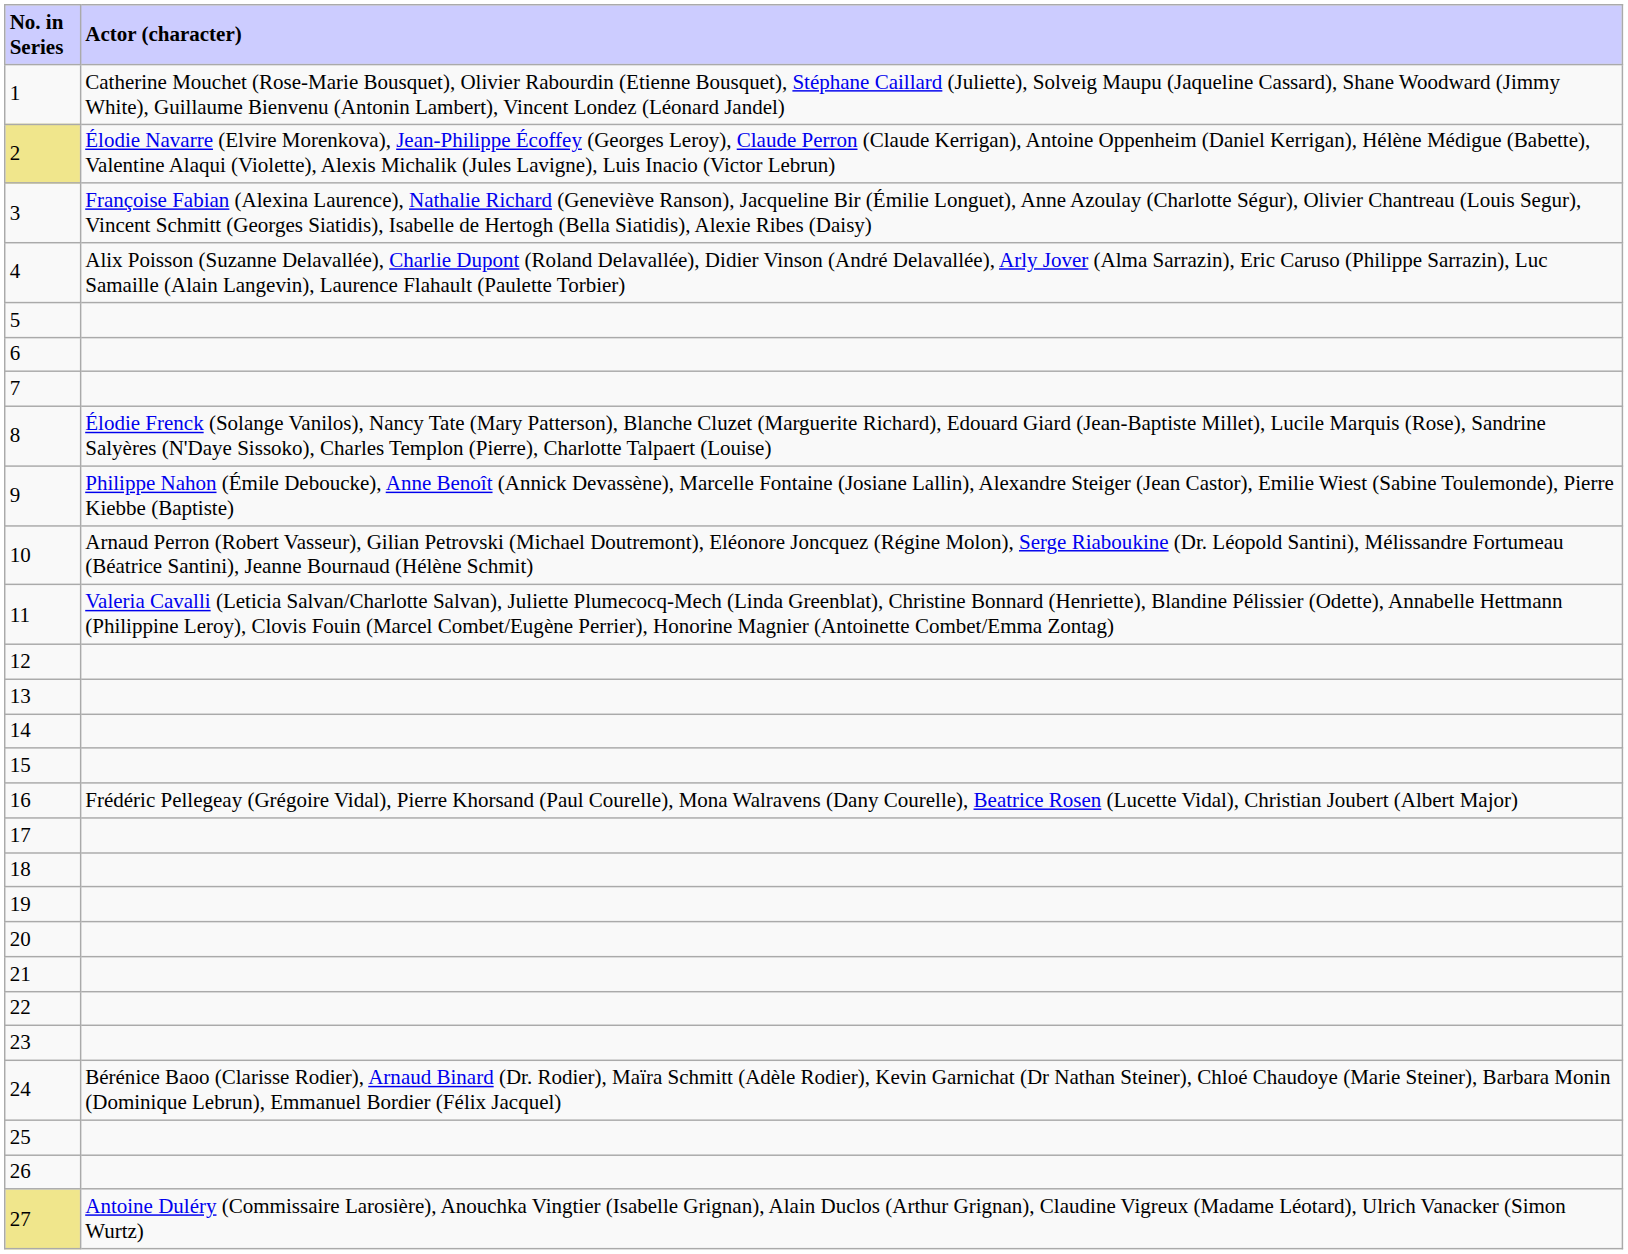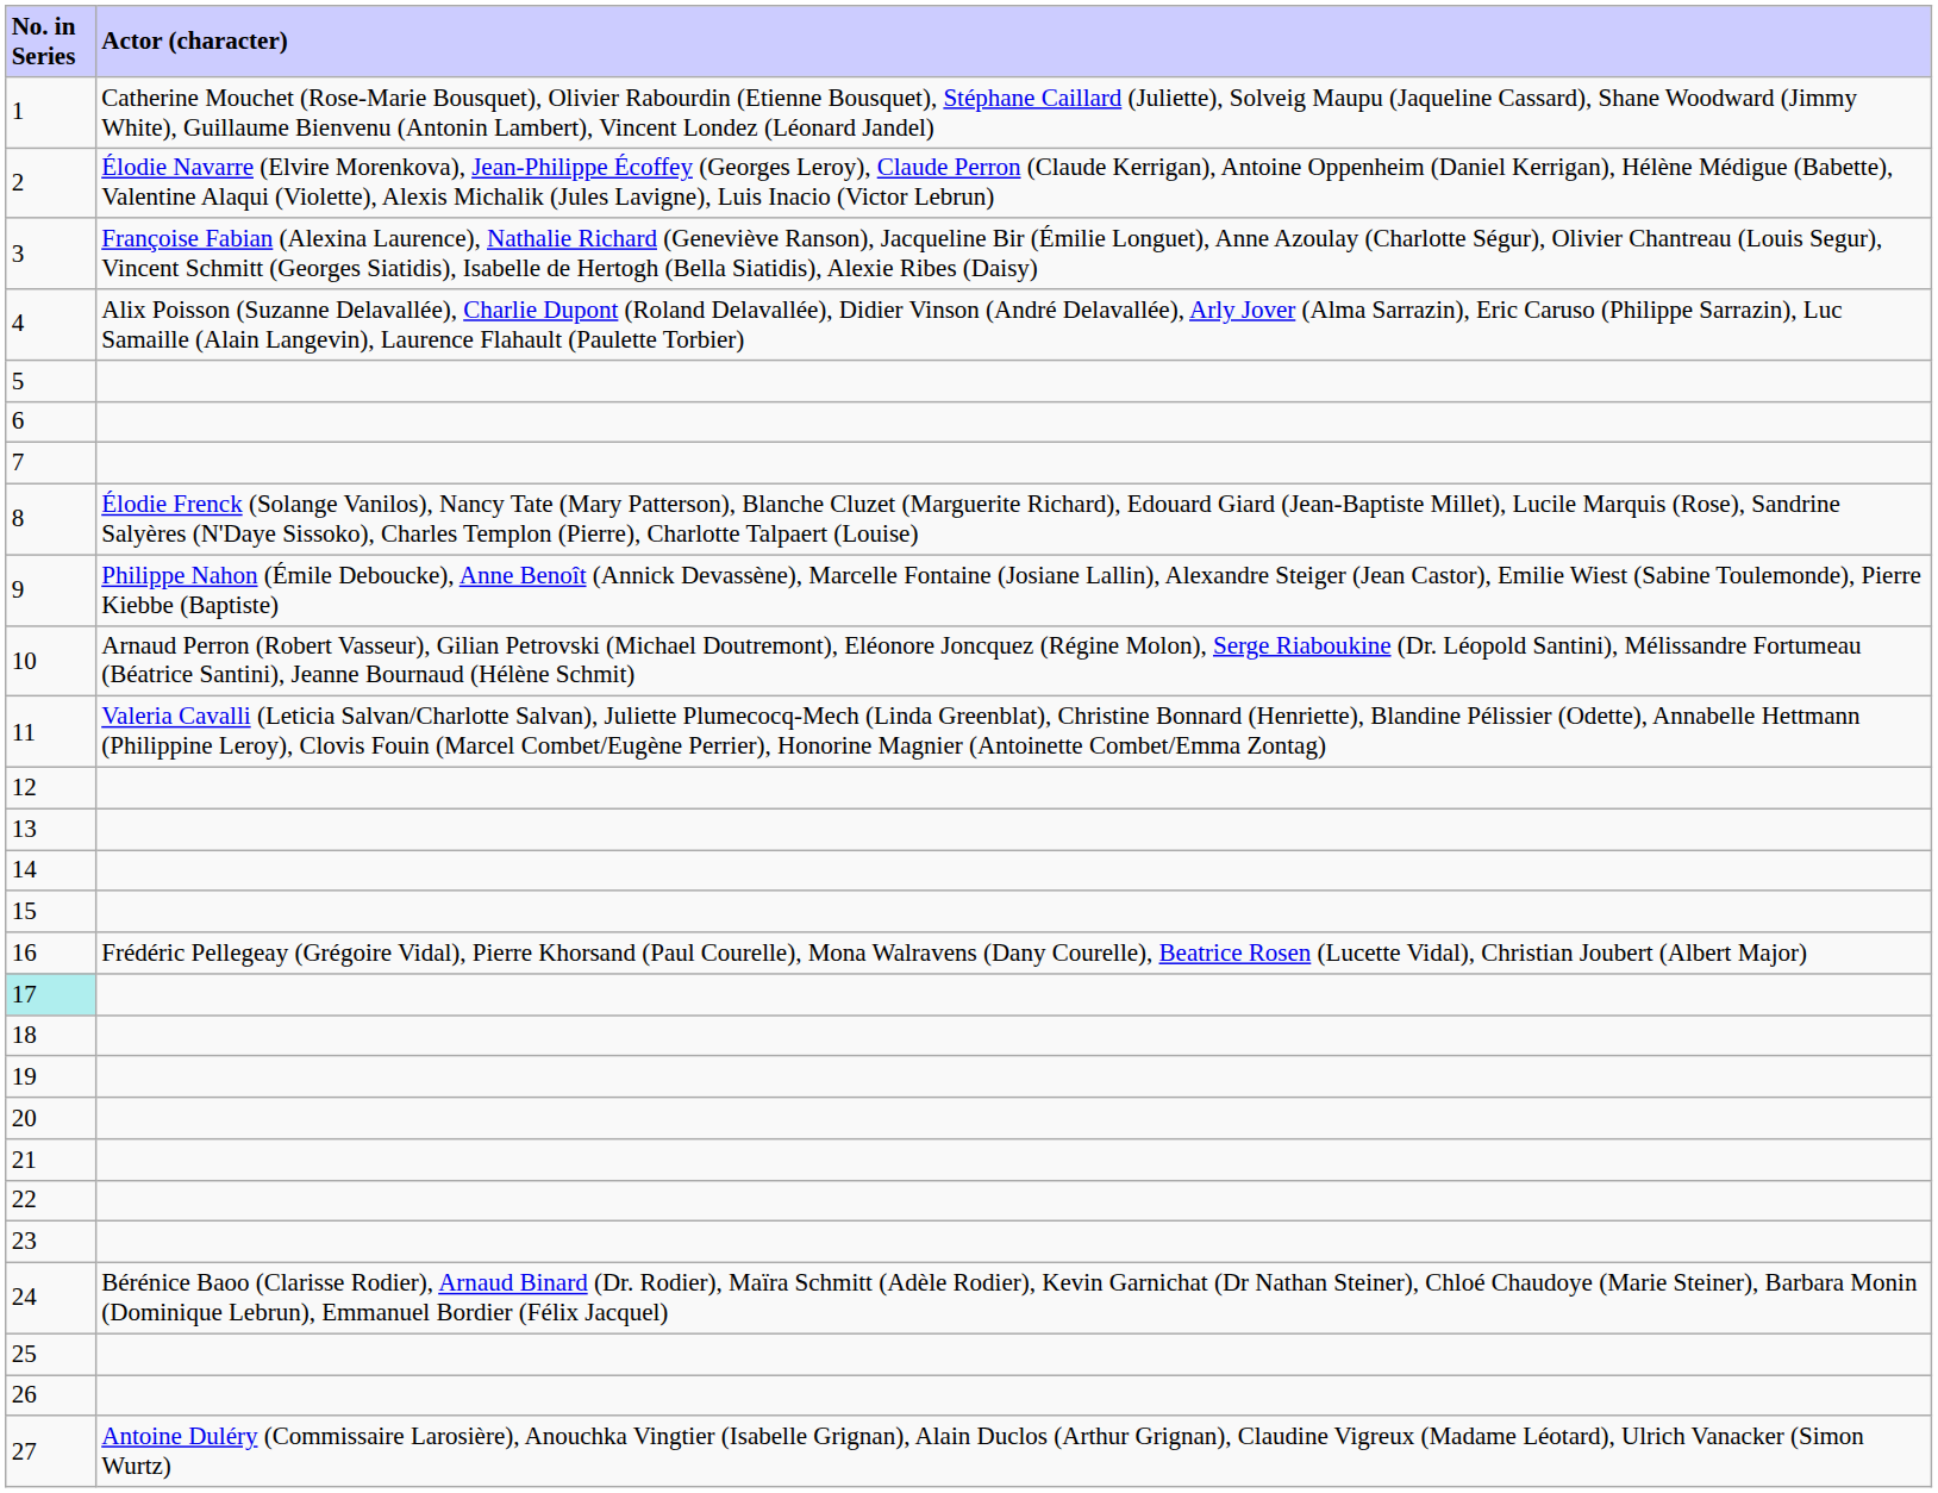2 | No. in Series: khaki background -> no background
17 | No. in Series: no background -> paleturquoise background
27 | No. in Series: khaki background -> no background
